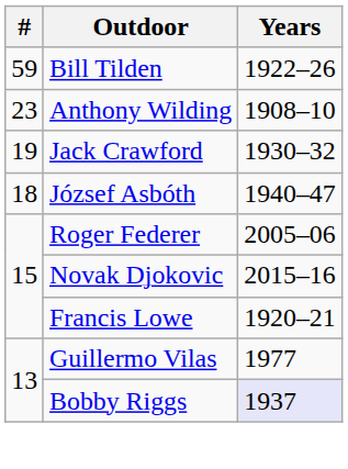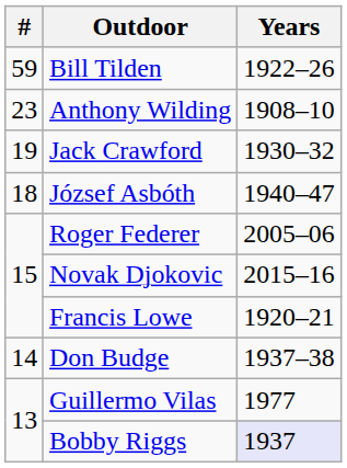+ row: 14 | Don Budge | 1937–38
